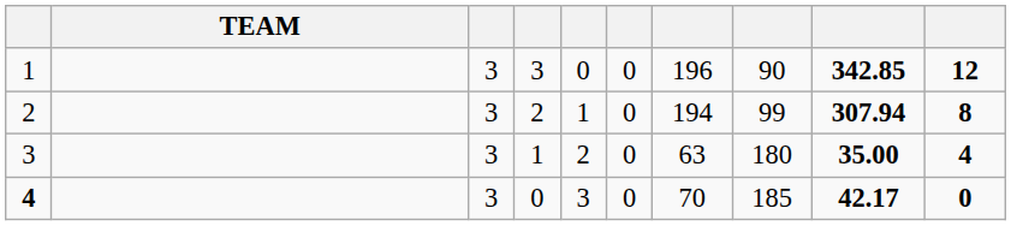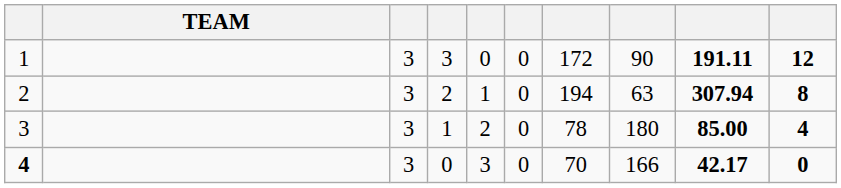row 2 | column 7: 196 -> 172
row 2 | column 9: 342.85 -> 191.11
row 3 | column 8: 99 -> 63
row 4 | column 7: 63 -> 78
row 4 | column 9: 35.00 -> 85.00
row 5 | column 8: 185 -> 166
